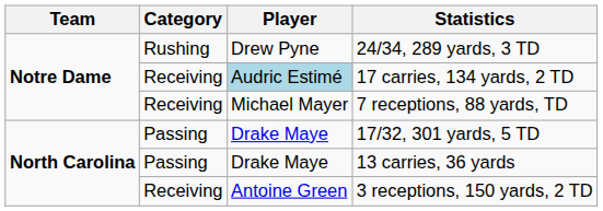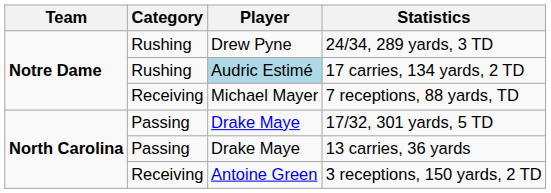17 carries, 134 yards, 2 TD | Category: Receiving -> Rushing
